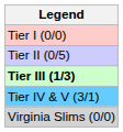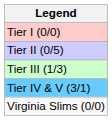row 4 | column 1: bold -> normal
row 6 | column 1: lightgrey background -> no background
